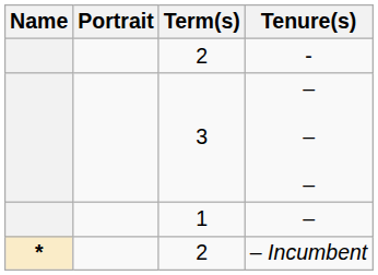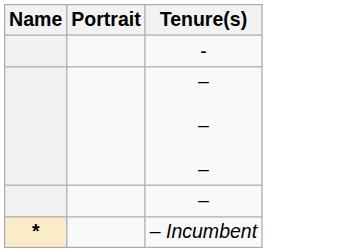- column: Term(s) | 2 | 3 | 1 | 2
